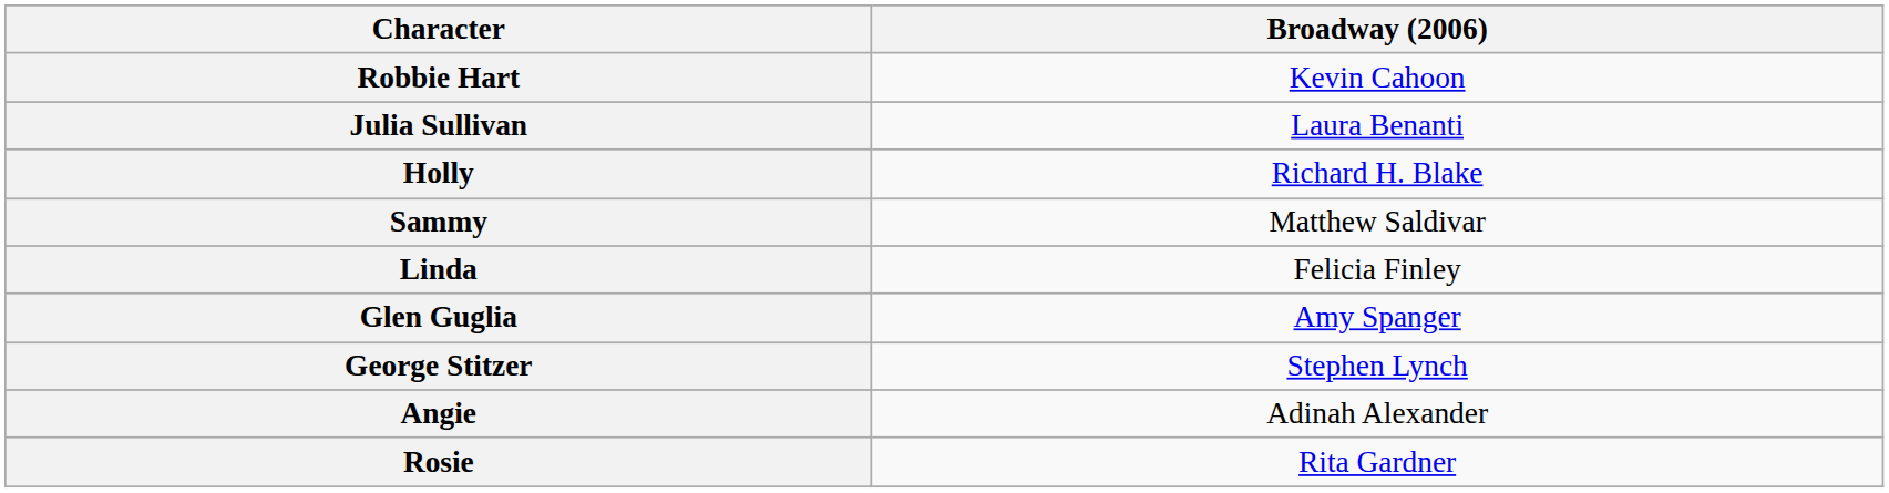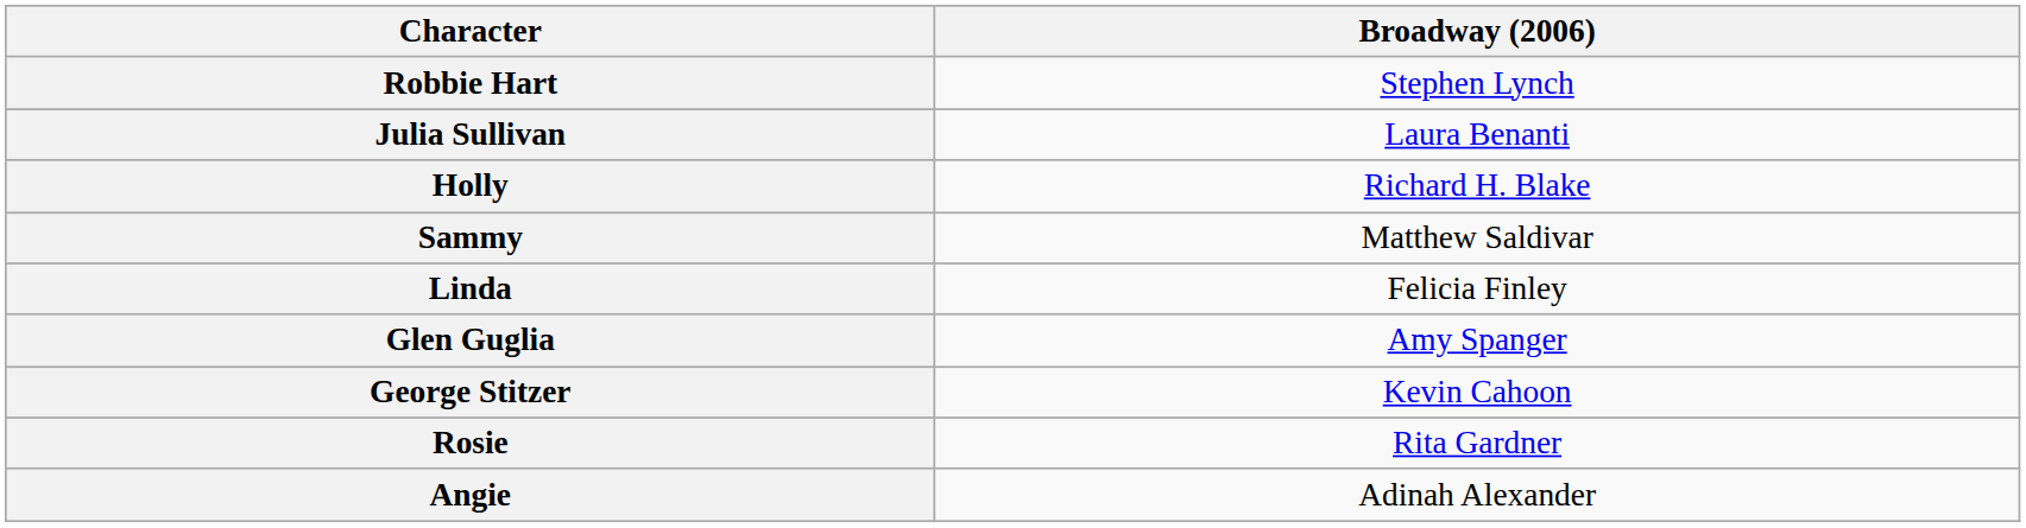Robbie Hart | Broadway (2006): Kevin Cahoon -> Stephen Lynch
George Stitzer | Broadway (2006): Stephen Lynch -> Kevin Cahoon
rows swapped: Rosie <-> Angie
